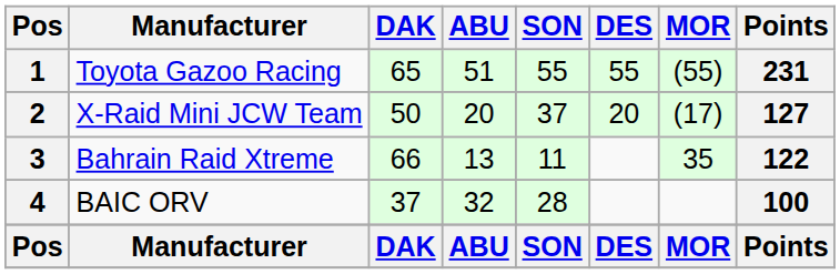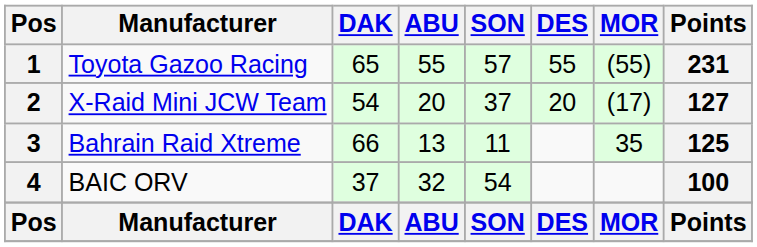1 | ABU: 51 -> 55
1 | SON: 55 -> 57
2 | DAK: 50 -> 54
3 | Points: 122 -> 125
4 | SON: 28 -> 54
